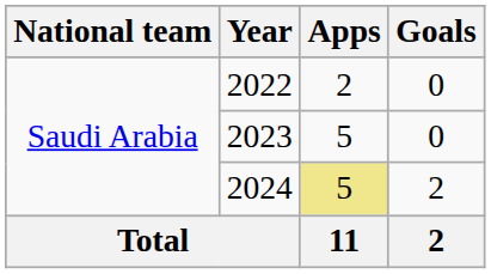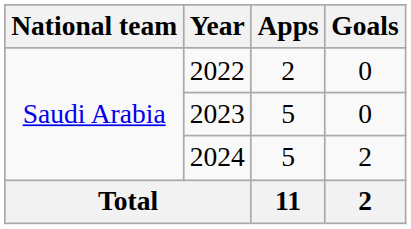2024 | Apps: khaki background -> no background
